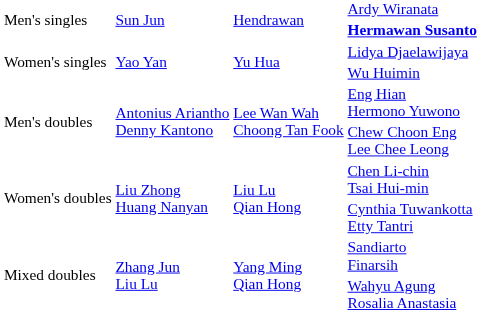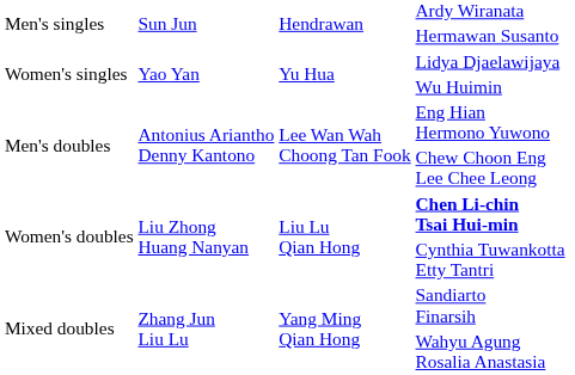Hermawan Susanto | column 4: bold -> normal
Chen Li-chin Tsai Hui-min | column 4: normal -> bold
